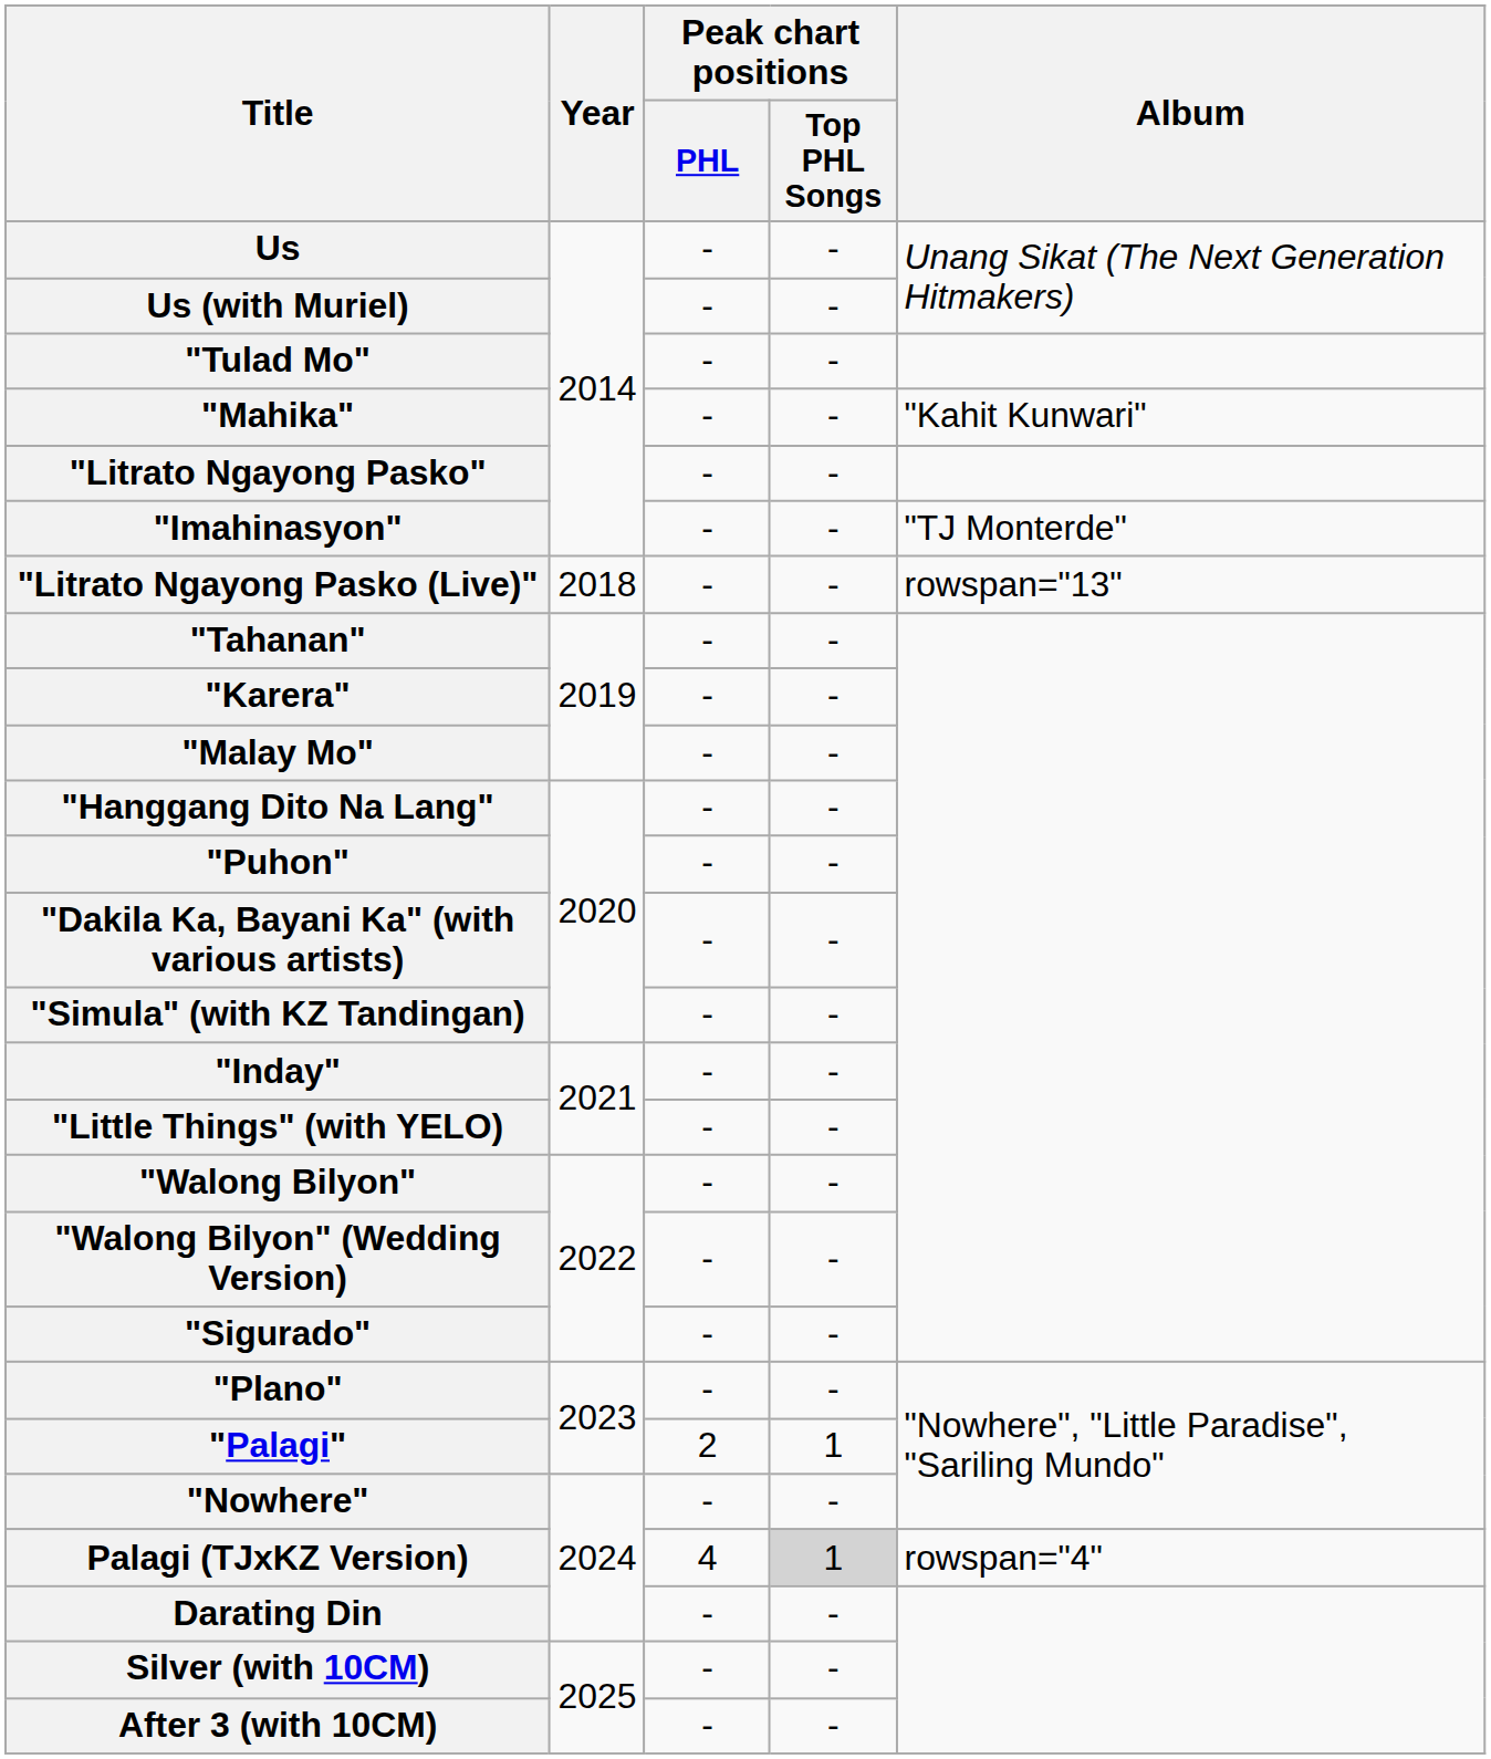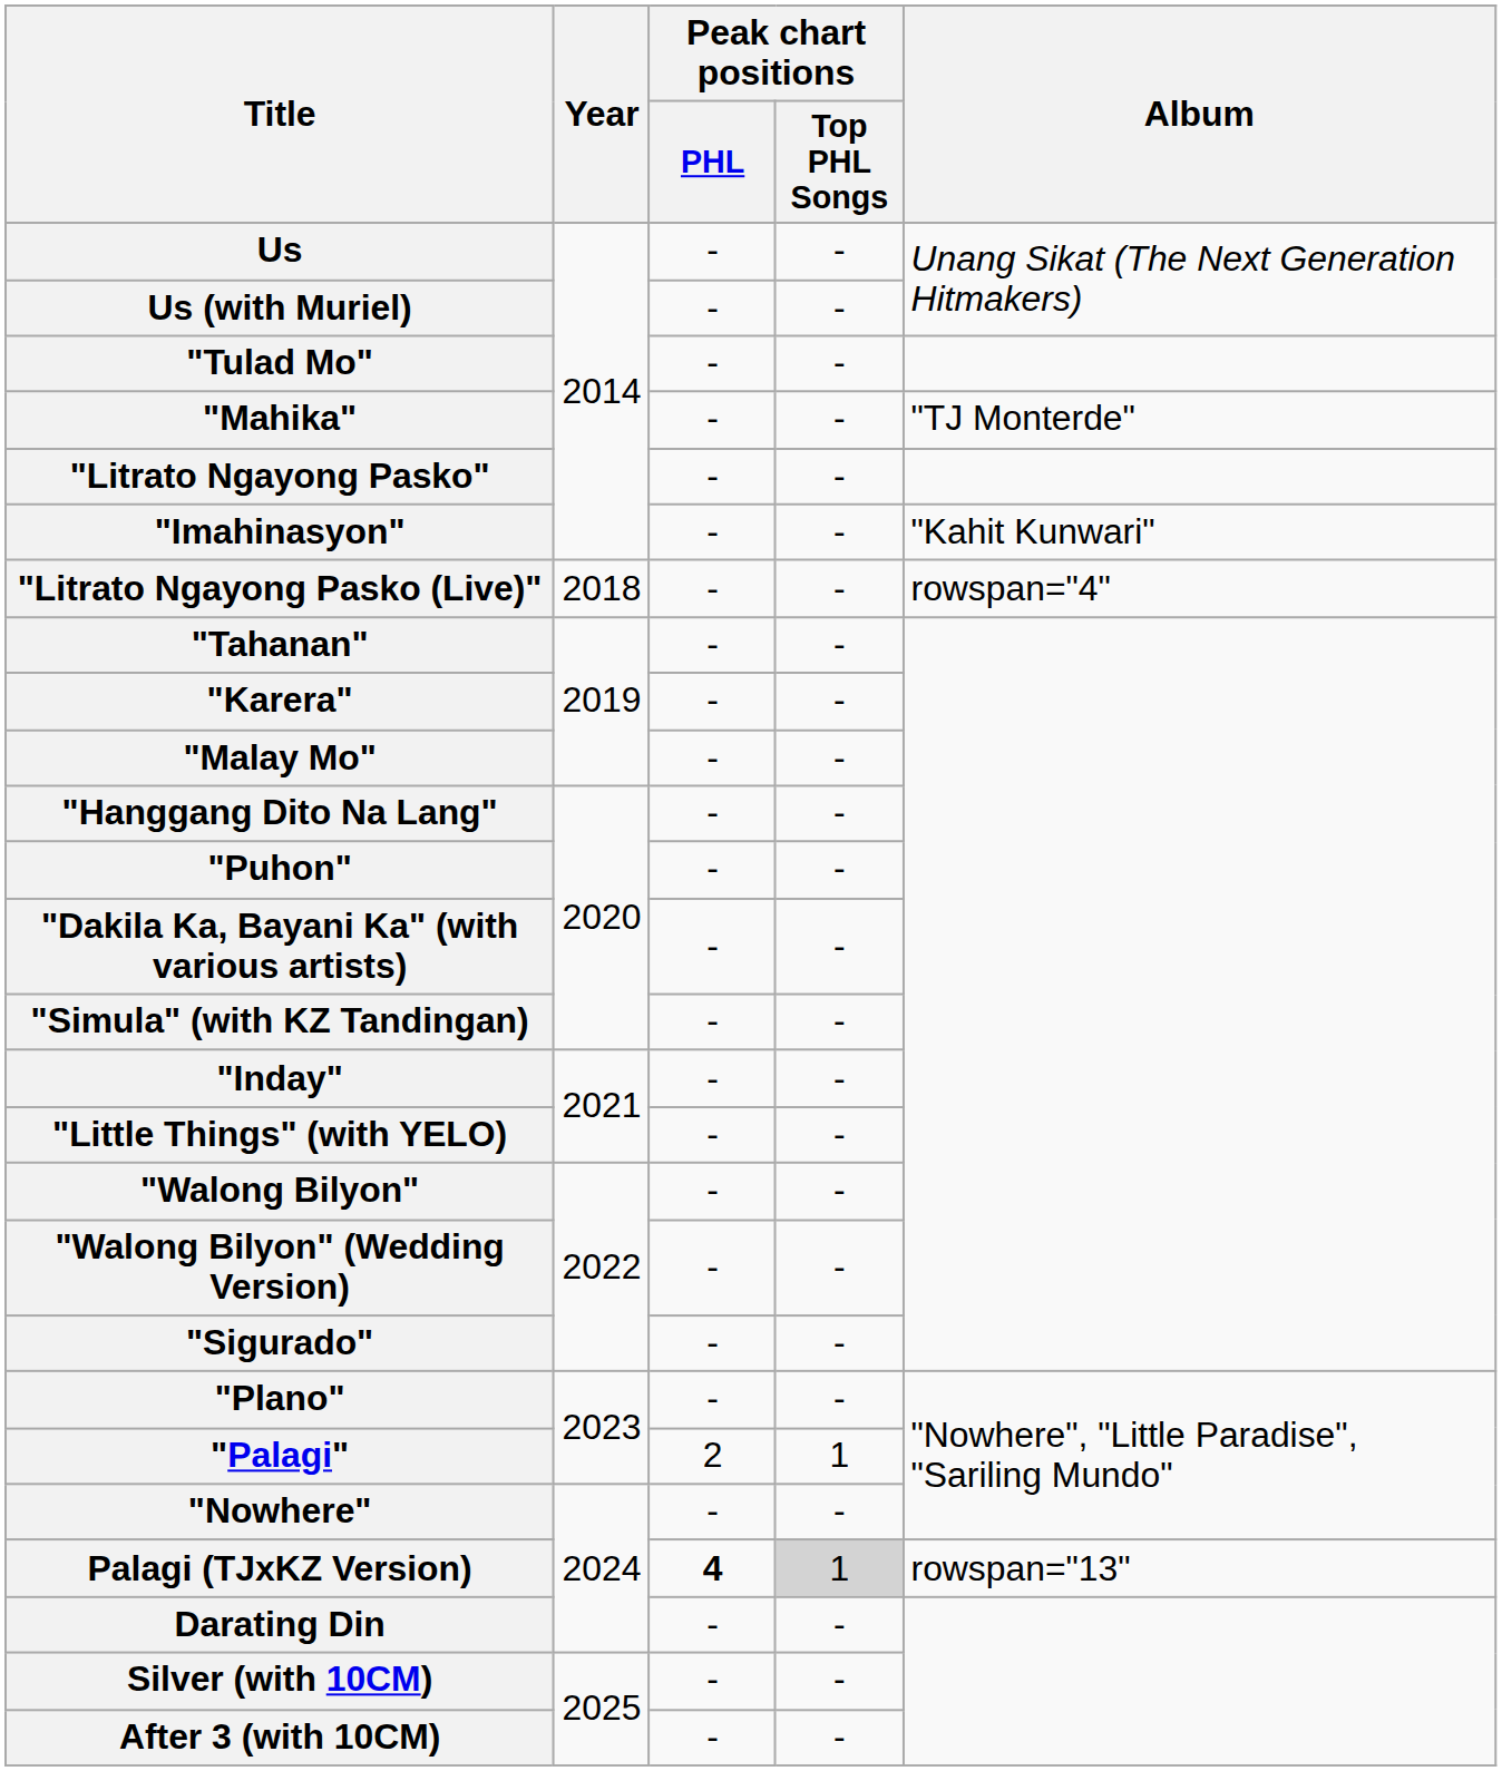"Mahika" | Album: "Kahit Kunwari" -> "TJ Monterde"
"Imahinasyon" | Album: "TJ Monterde" -> "Kahit Kunwari"
"Litrato Ngayong Pasko (Live)" | Album: rowspan="13" -> rowspan="4"
Palagi (TJxKZ Version) | Peak chart positions / PHL: normal -> bold
Palagi (TJxKZ Version) | Album: rowspan="4" -> rowspan="13"
